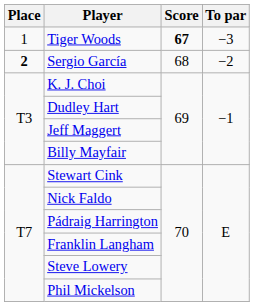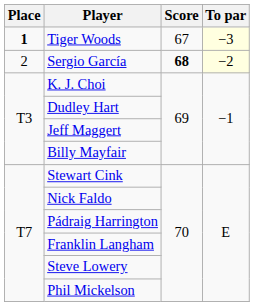Tiger Woods | Place: normal -> bold
Tiger Woods | Score: bold -> normal
Tiger Woods | To par: no background -> lightyellow background
Sergio García | Place: bold -> normal
Sergio García | Score: normal -> bold
Sergio García | To par: no background -> lightyellow background
